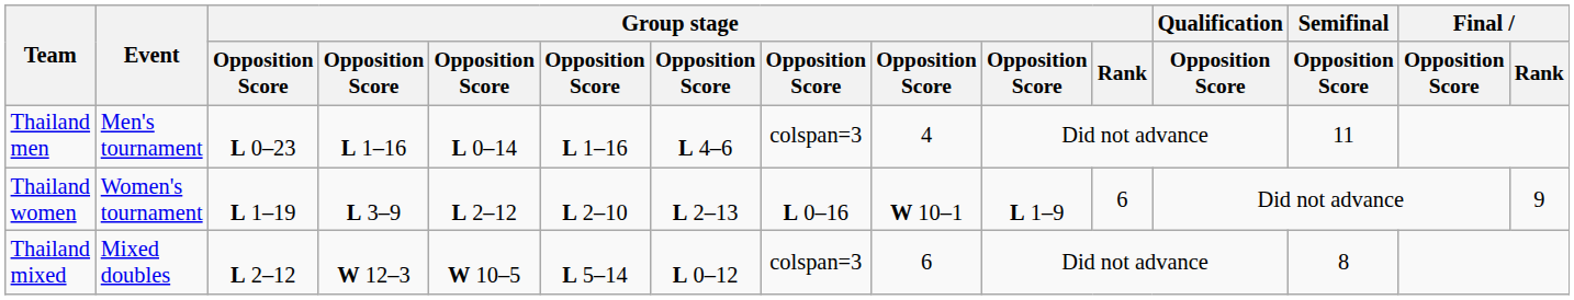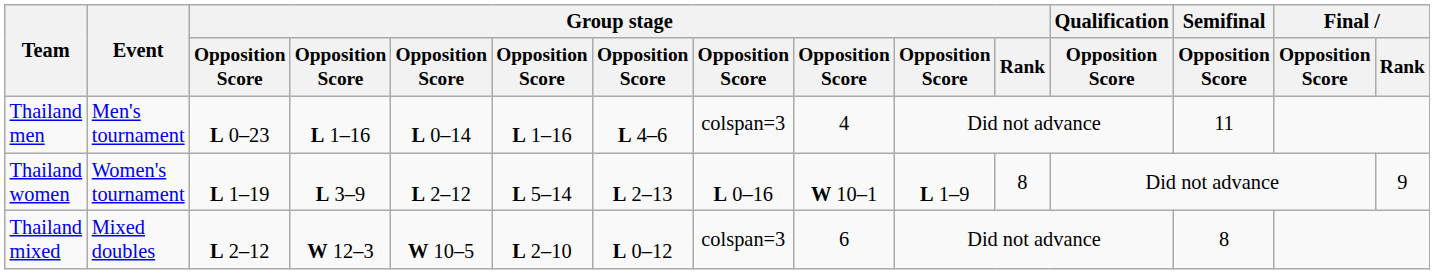Thailand women | column 6: L 2–10 -> L 5–14
Thailand women | Group stage / Rank: 6 -> 8
Thailand mixed | column 6: L 5–14 -> L 2–10
